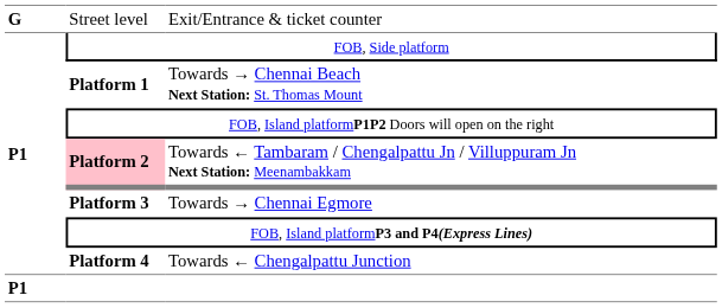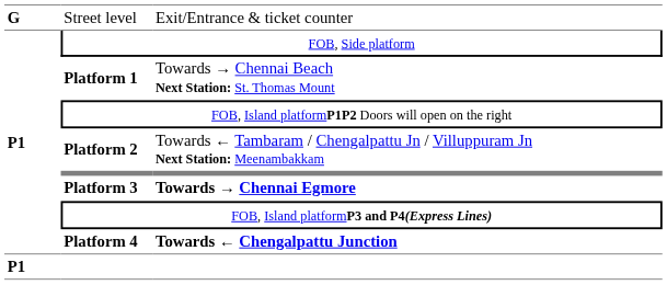Platform 2 | column 2: pink background -> no background
Platform 3 | column 3: normal -> bold
Platform 4 | column 3: normal -> bold
